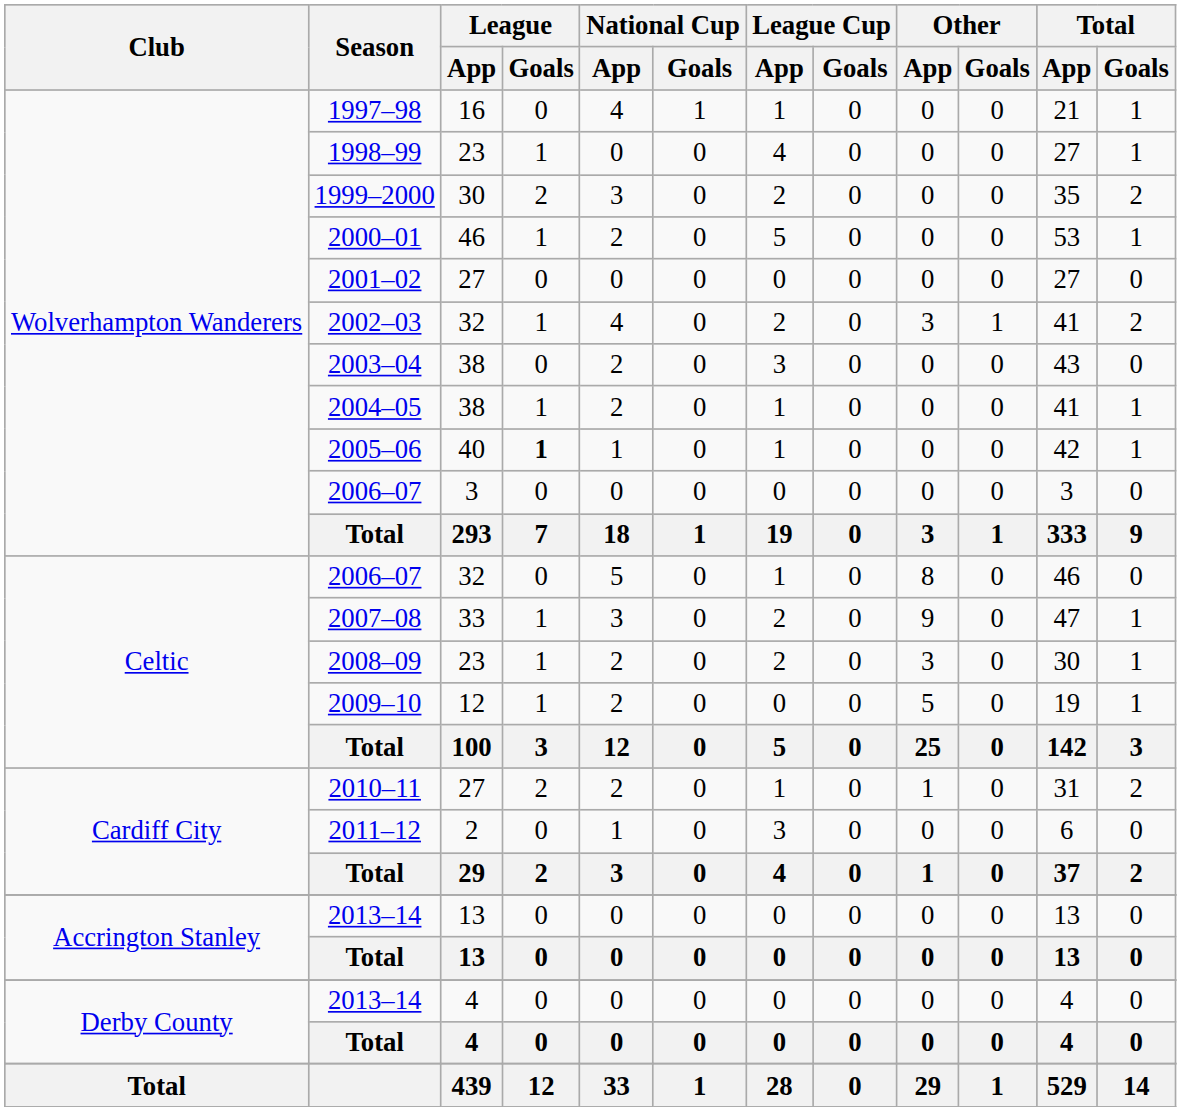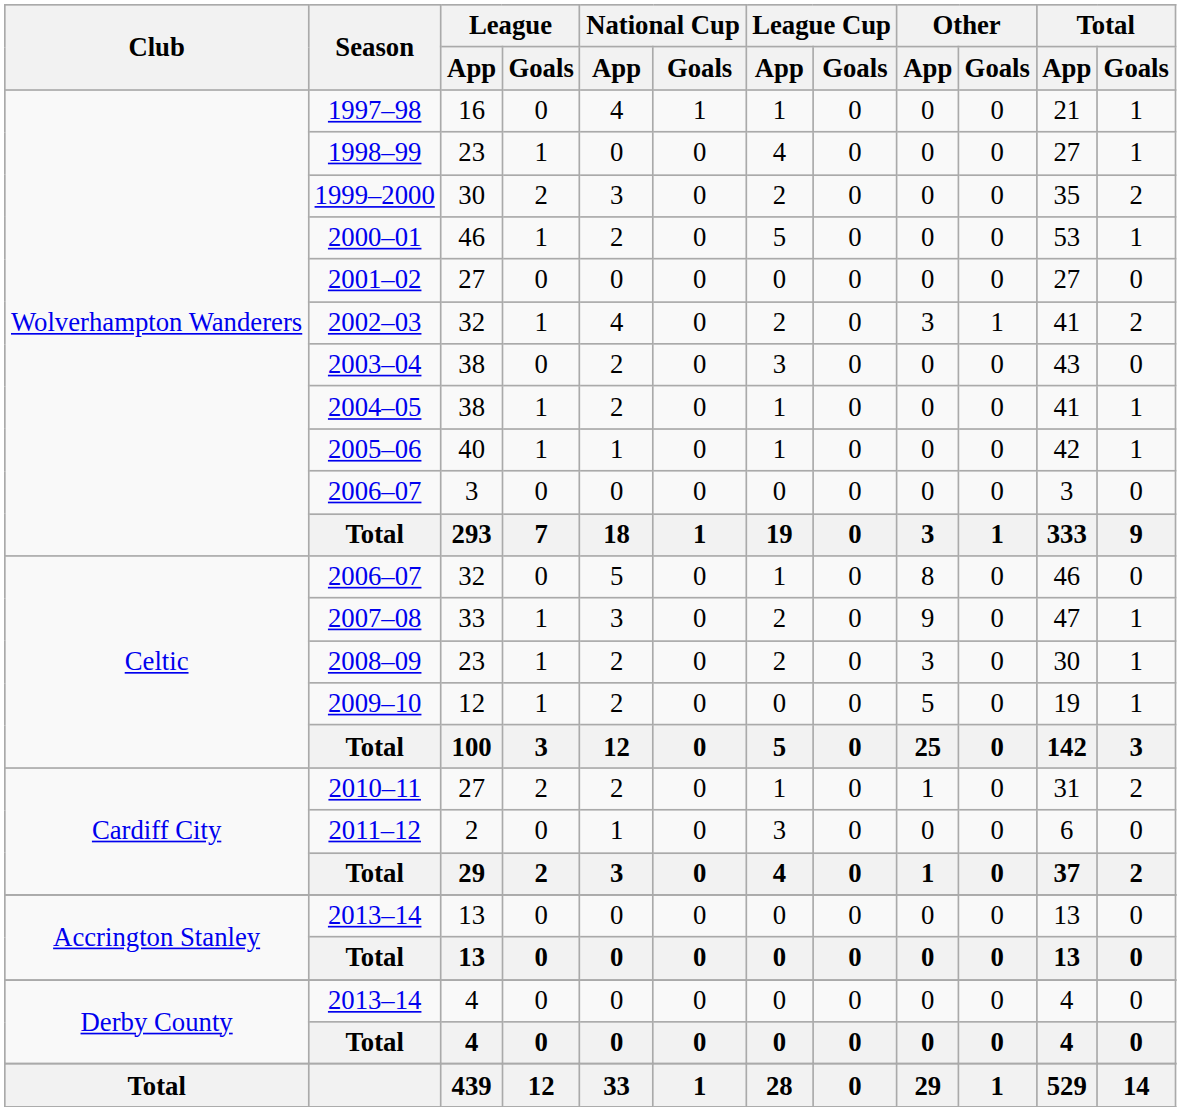2005–06 | League / Goals: bold -> normal
